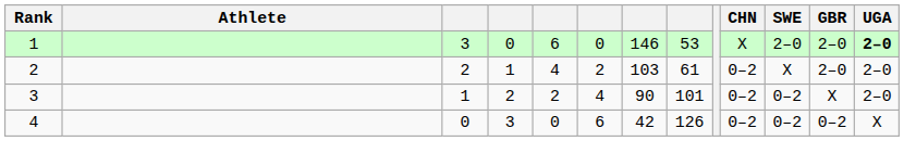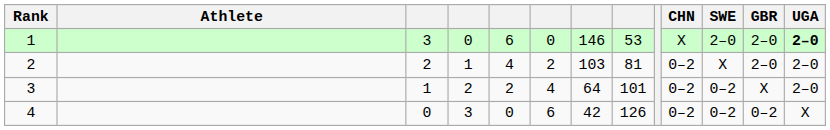row 3 | column 8: 61 -> 81
row 4 | column 7: 90 -> 64
